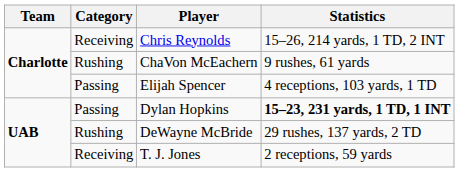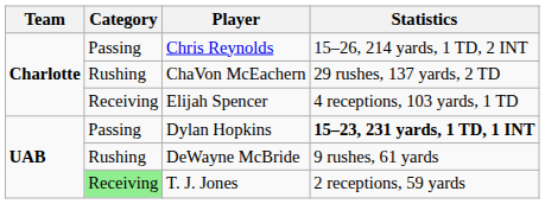Chris Reynolds | Category: Receiving -> Passing
ChaVon McEachern | Statistics: 9 rushes, 61 yards -> 29 rushes, 137 yards, 2 TD
Elijah Spencer | Category: Passing -> Receiving
DeWayne McBride | Statistics: 29 rushes, 137 yards, 2 TD -> 9 rushes, 61 yards
T. J. Jones | Category: no background -> lightgreen background
